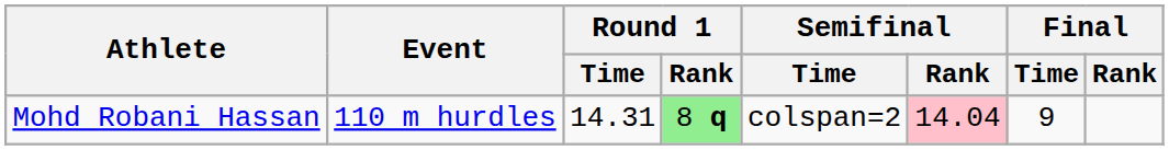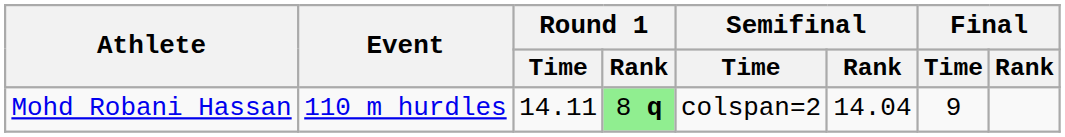Mohd Robani Hassan | Round 1 / Time: 14.31 -> 14.11
Mohd Robani Hassan | Semifinal / Rank: pink background -> no background
